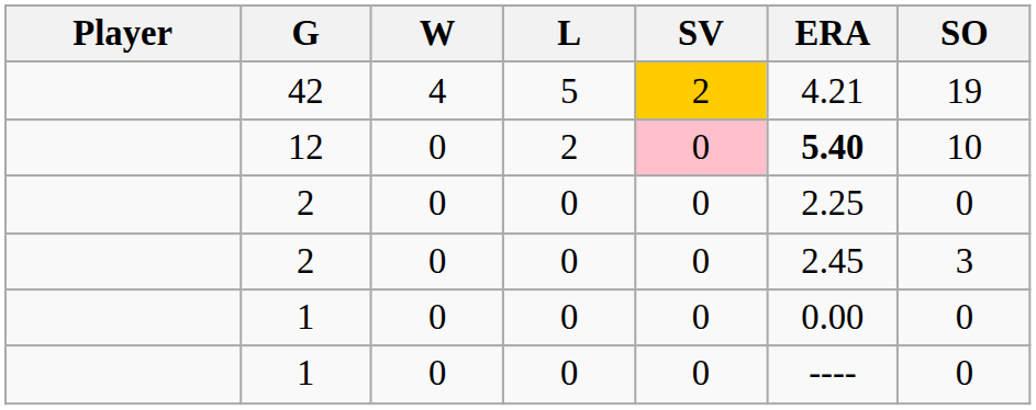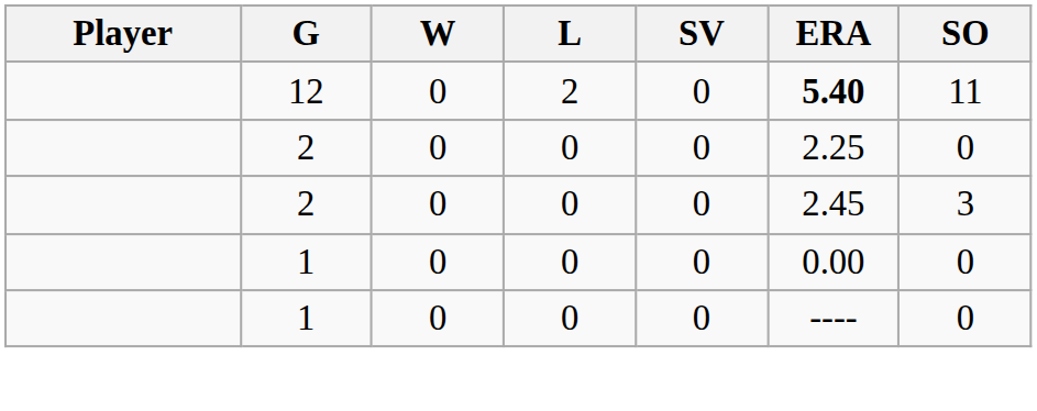- row: 42 | 4 | 5 | 2 | 4.21 | 19
12 | SV: pink background -> no background
12 | SO: 10 -> 11
